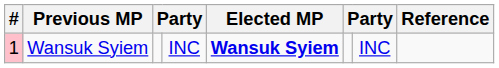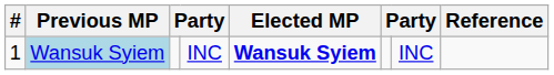row 2 | #: pink background -> no background
row 2 | Previous MP: no background -> lightblue background
